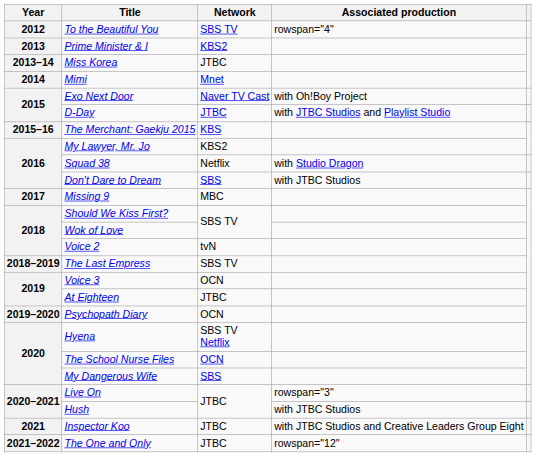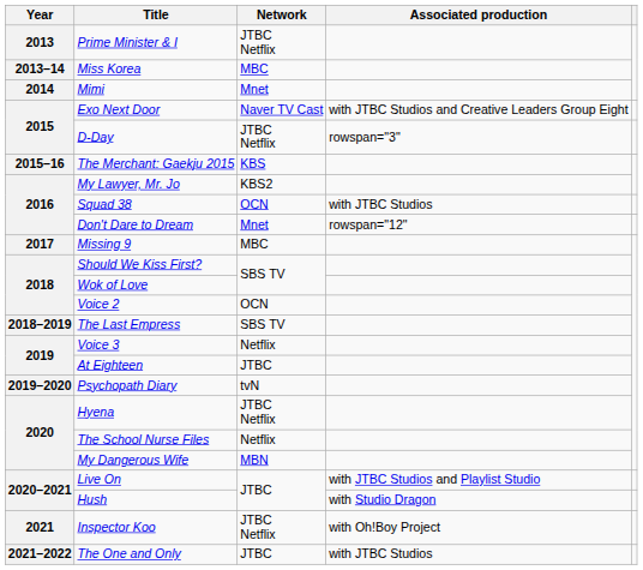- row: 2012 | To the Beautiful You | SBS TV | rowspan="4"
Prime Minister & I | Network: KBS2 -> JTBC Netflix
Miss Korea | Network: JTBC -> MBC
Exo Next Door | Associated production: with Oh!Boy Project -> with JTBC Studios and Creative Leaders Group Eight
D-Day | Network: JTBC -> JTBC Netflix
D-Day | Associated production: with JTBC Studios and Playlist Studio -> rowspan="3"
Squad 38 | Network: Netflix -> OCN
Squad 38 | Associated production: with Studio Dragon -> with JTBC Studios
Don't Dare to Dream | Network: SBS -> Mnet
Don't Dare to Dream | Associated production: with JTBC Studios -> rowspan="12"
Voice 2 | Network: tvN -> OCN
Voice 3 | Network: OCN -> Netflix
Psychopath Diary | Network: OCN -> tvN
Hyena | Network: SBS TV Netflix -> JTBC Netflix
The School Nurse Files | Network: OCN -> Netflix
My Dangerous Wife | Network: SBS -> MBN
Live On | Associated production: rowspan="3" -> with JTBC Studios and Playlist Studio
Hush | Associated production: with JTBC Studios -> with Studio Dragon
Inspector Koo | Network: JTBC -> JTBC Netflix
Inspector Koo | Associated production: with JTBC Studios and Creative Leaders Group Eight -> with Oh!Boy Project
The One and Only | Associated production: rowspan="12" -> with JTBC Studios
